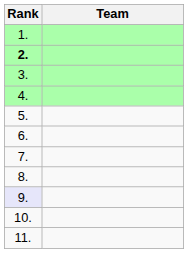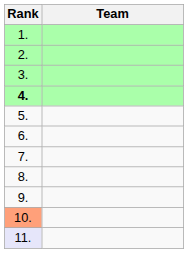2. | Rank: bold -> normal
4. | Rank: normal -> bold
9. | Rank: lavender background -> no background
10. | Rank: no background -> lightsalmon background
11. | Rank: no background -> lavender background
